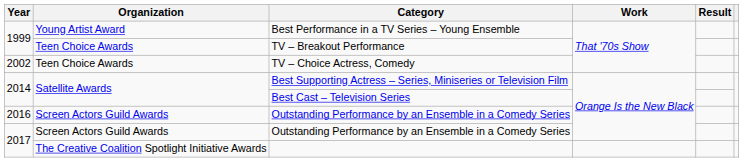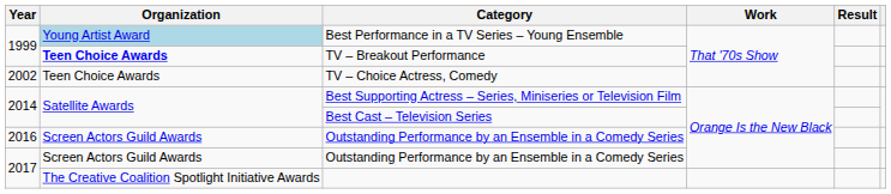Best Performance in a TV Series – Young Ensemble | Organization: no background -> lightblue background
TV – Breakout Performance | Organization: normal -> bold
